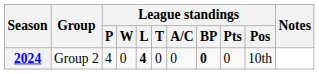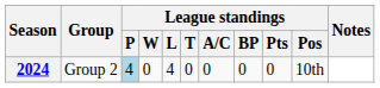2024 | League standings / P: no background -> lightblue background
2024 | League standings / L: bold -> normal
2024 | League standings / BP: bold -> normal
